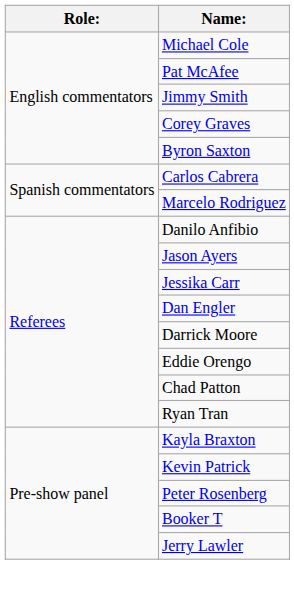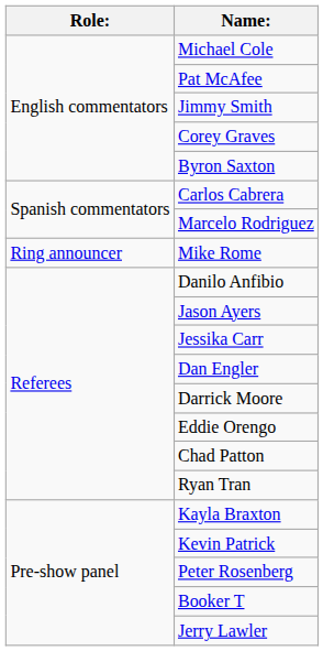+ row: Ring announcer | Mike Rome
